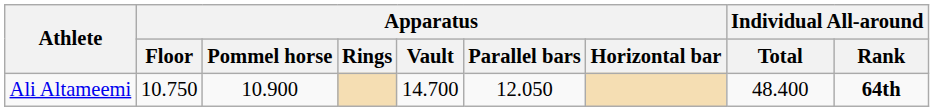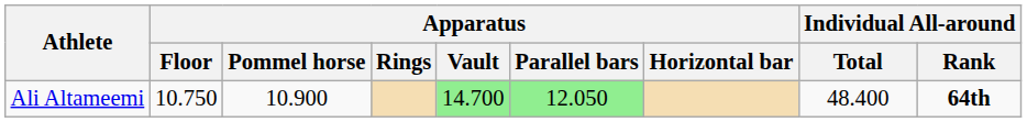Ali Altameemi | Apparatus / Vault: no background -> lightgreen background
Ali Altameemi | Apparatus / Parallel bars: no background -> lightgreen background
